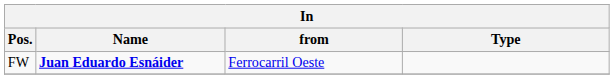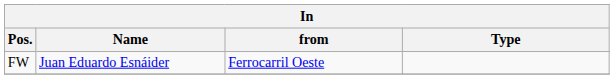FW | Name: bold -> normal
